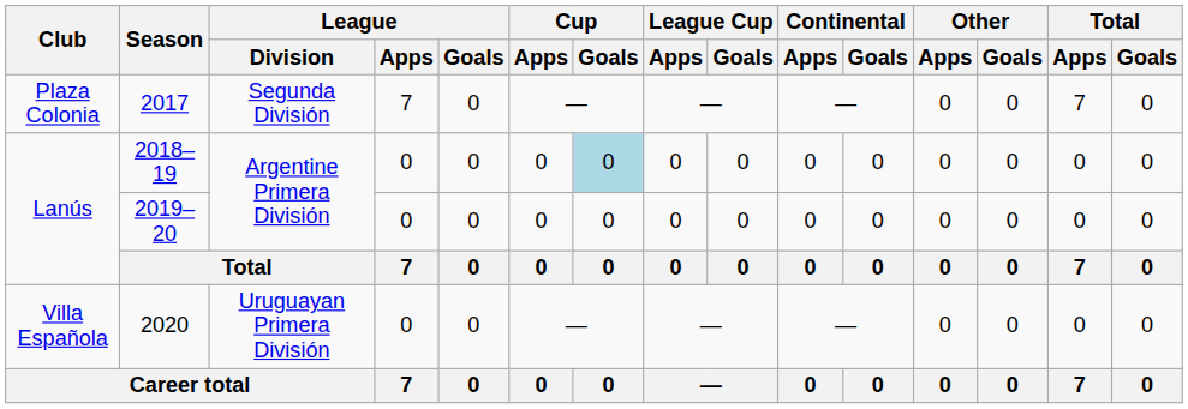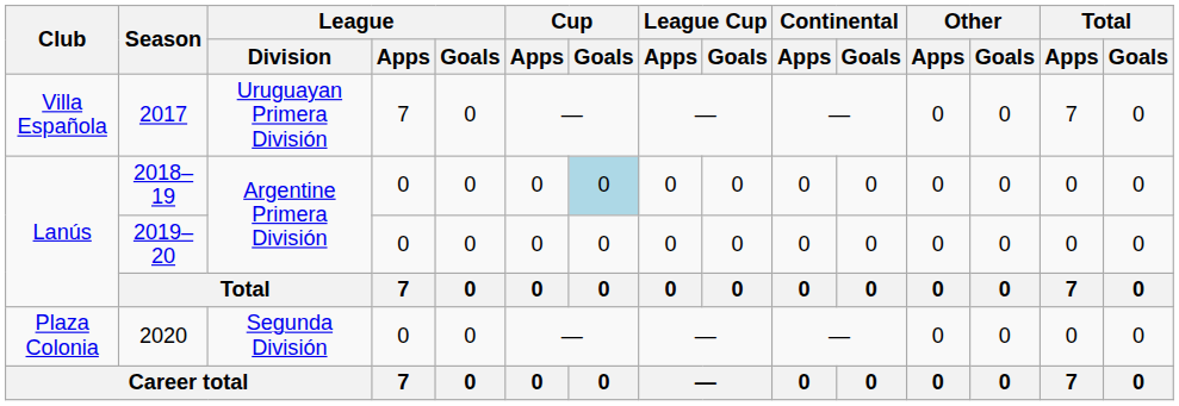2017 | Club: Plaza Colonia -> Villa Española
2017 | League / Division: Segunda División -> Uruguayan Primera División
2020 | Club: Villa Española -> Plaza Colonia
2020 | League / Division: Uruguayan Primera División -> Segunda División
